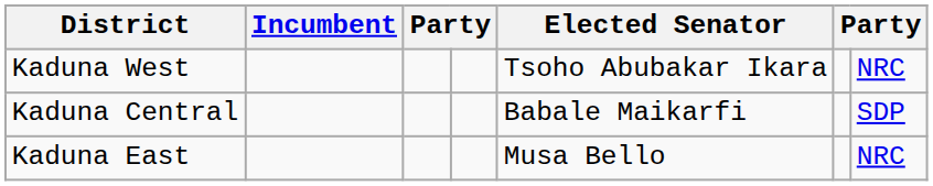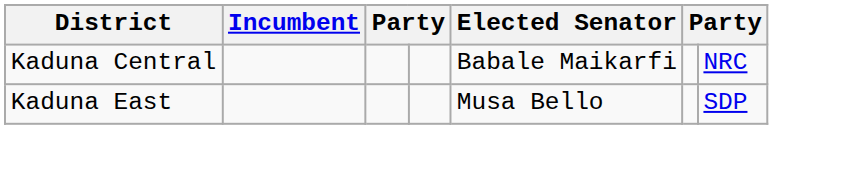- row: Kaduna West | Tsoho Abubakar Ikara | NRC
Kaduna Central | column 7: SDP -> NRC
Kaduna East | column 7: NRC -> SDP
